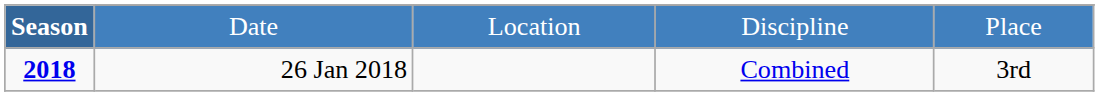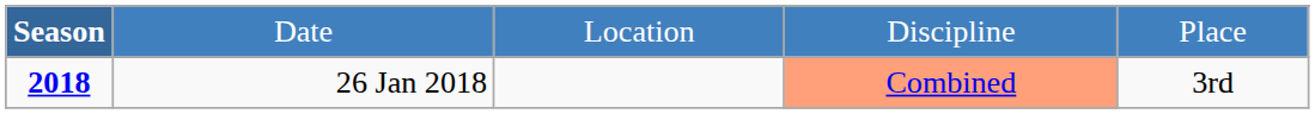2018 | column 4: no background -> lightsalmon background
